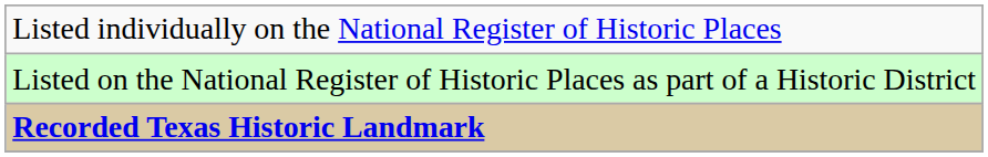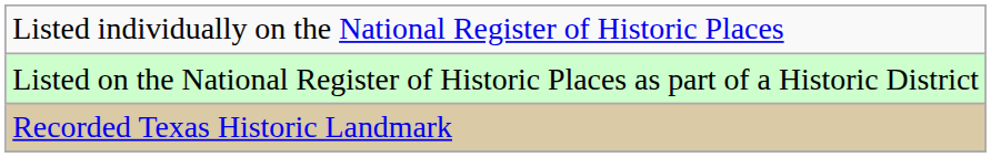row 3 | column 1: bold -> normal
